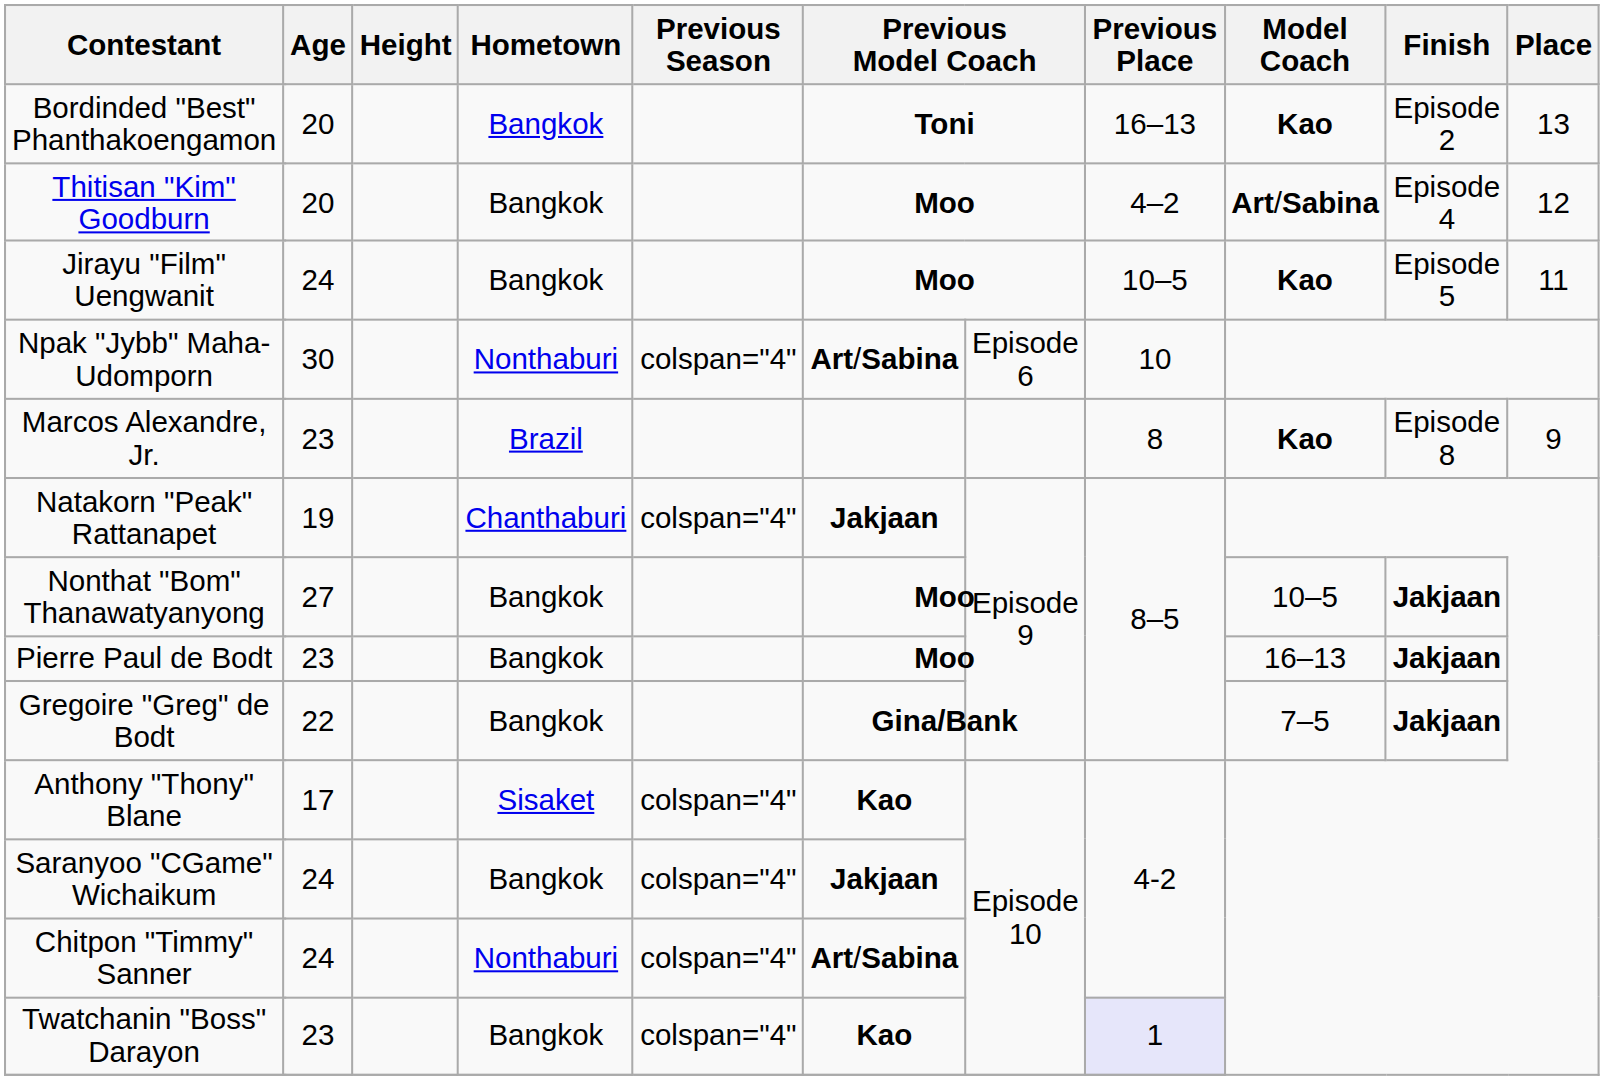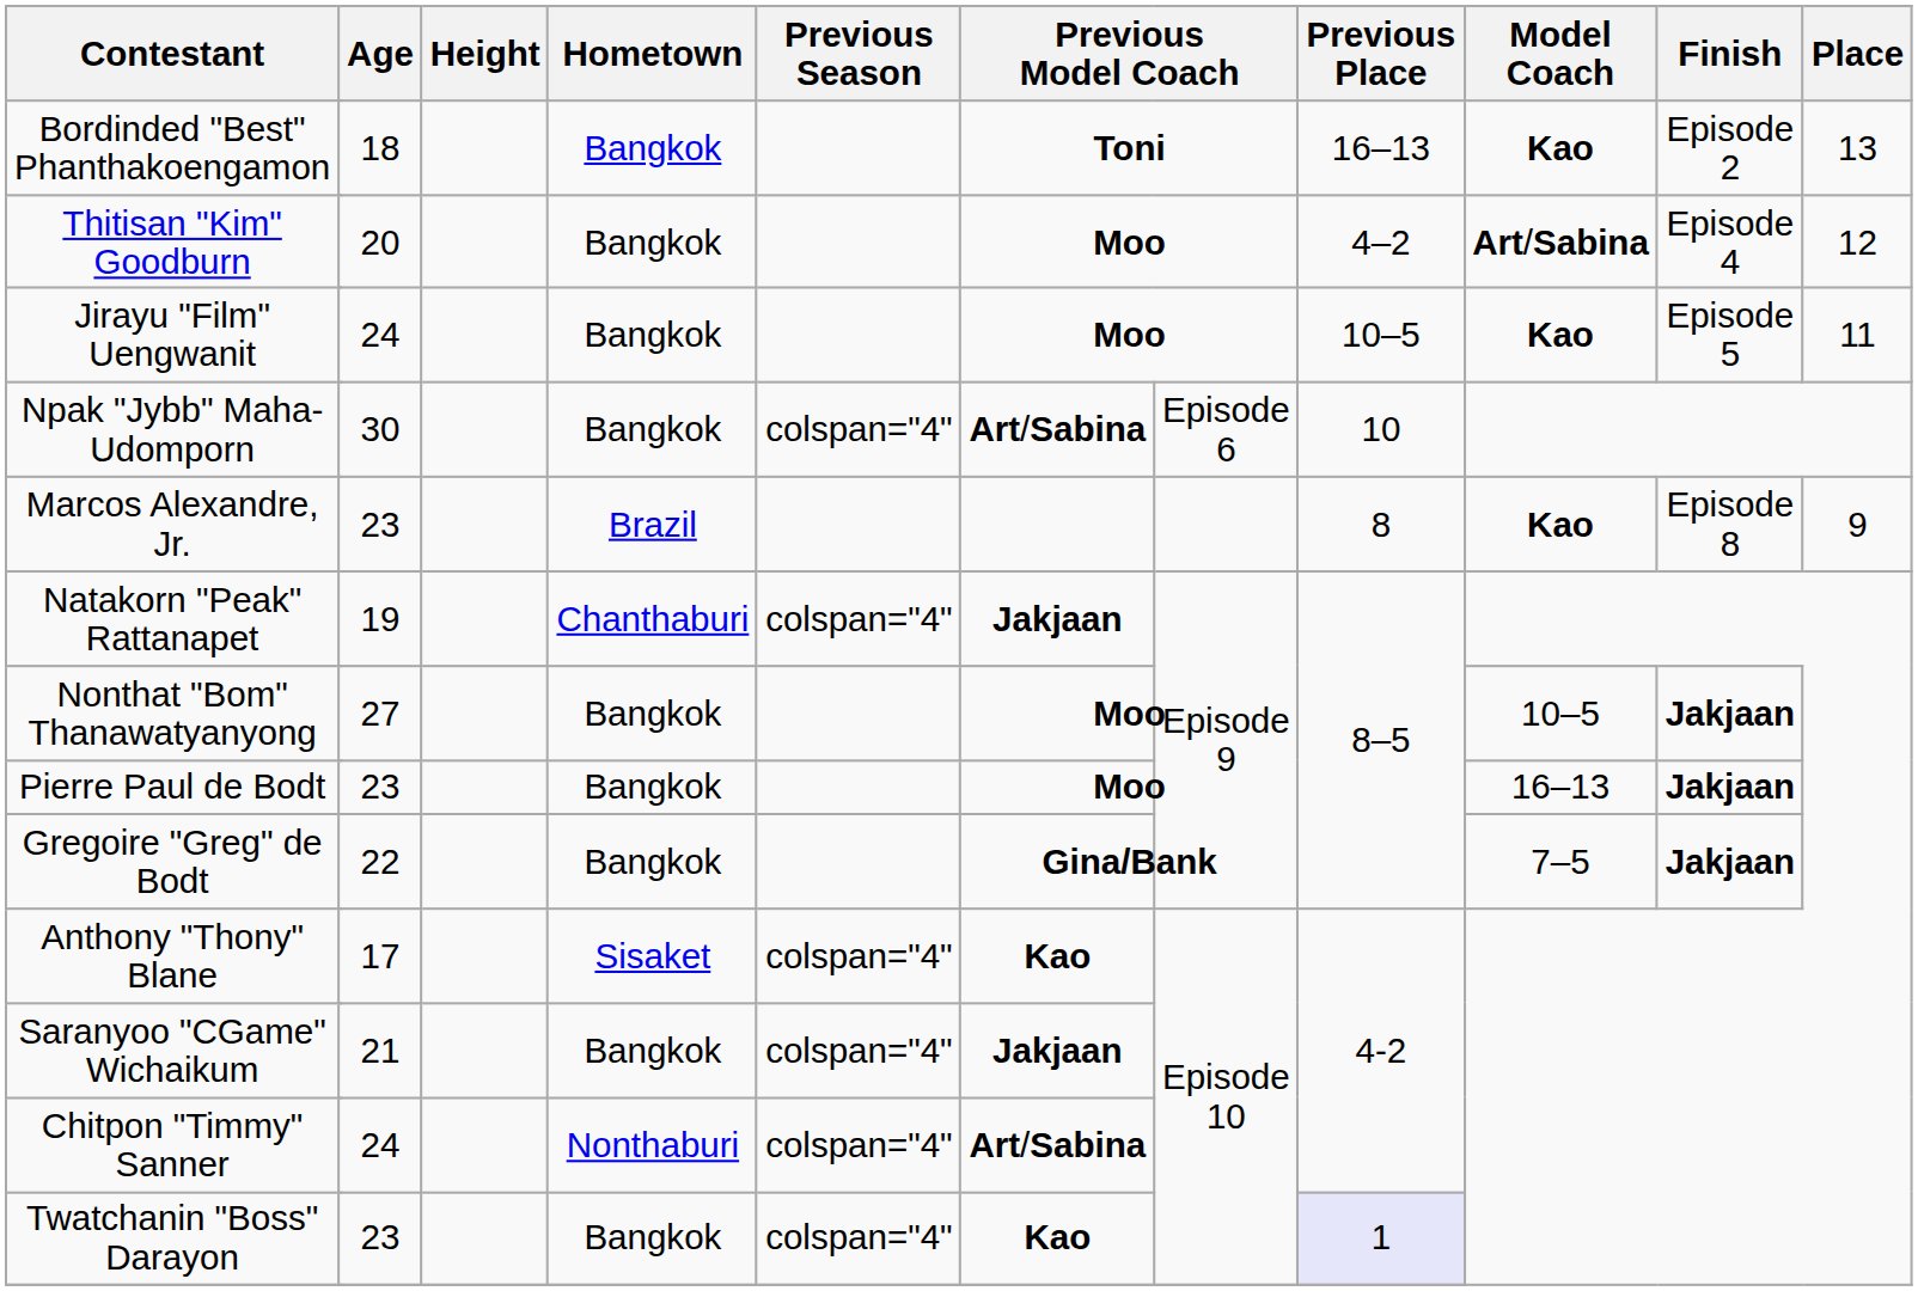Bordinded "Best" Phanthakoengamon | Age: 20 -> 18
Npak "Jybb" Maha-Udomporn | Hometown: Nonthaburi -> Bangkok
Saranyoo "CGame" Wichaikum | Age: 24 -> 21
